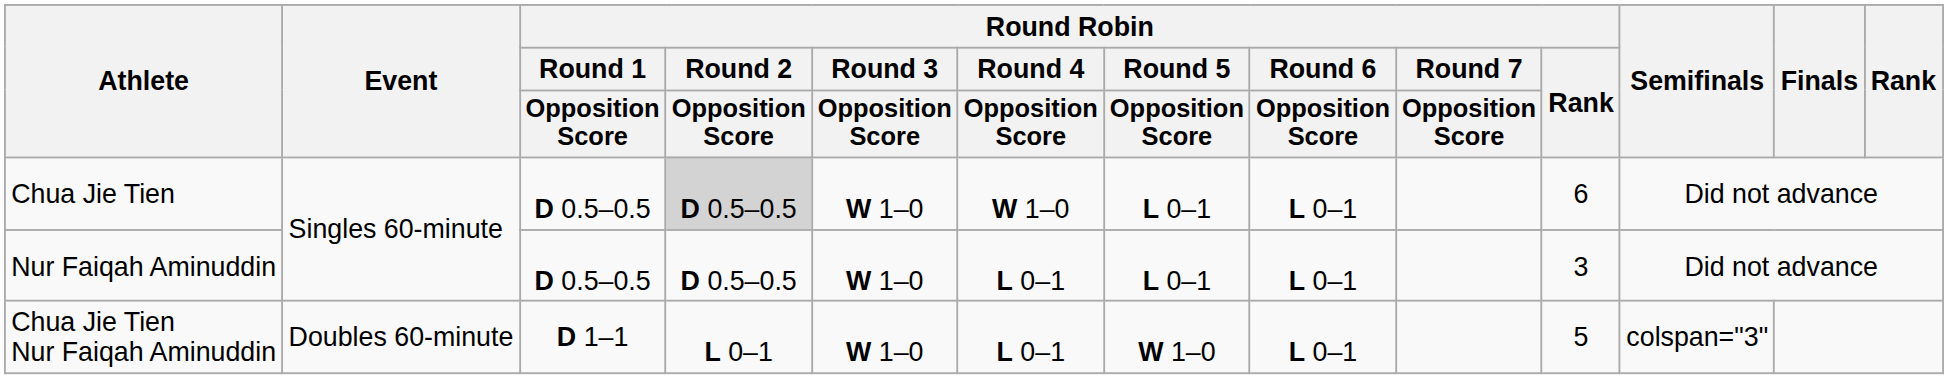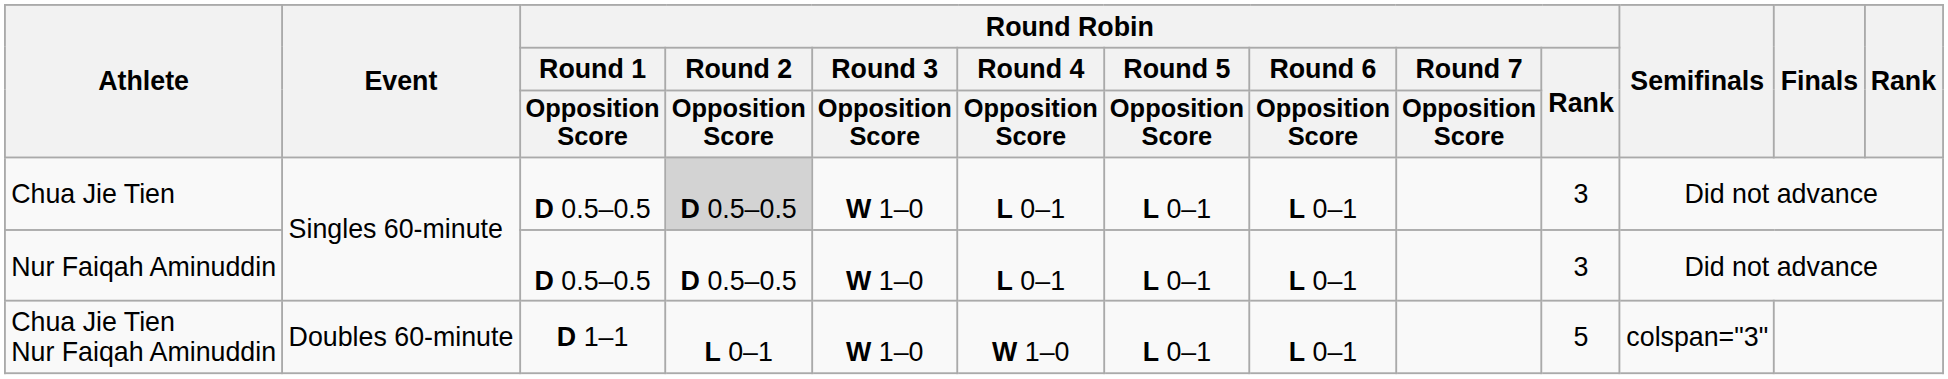Chua Jie Tien | Round Robin / Round 4 / Opposition Score: W 1–0 -> L 0–1
Chua Jie Tien | Round Robin / Rank: 6 -> 3
Chua Jie Tien Nur Faiqah Aminuddin | Round Robin / Round 4 / Opposition Score: L 0–1 -> W 1–0
Chua Jie Tien Nur Faiqah Aminuddin | Round Robin / Round 5 / Opposition Score: W 1–0 -> L 0–1
